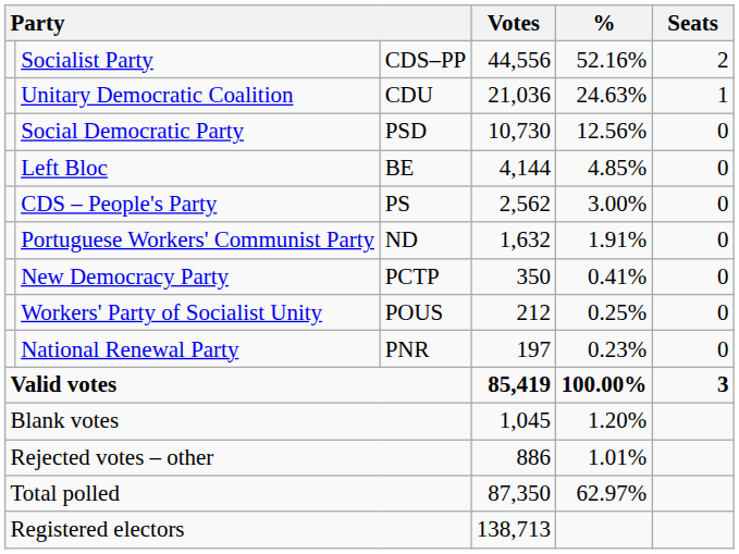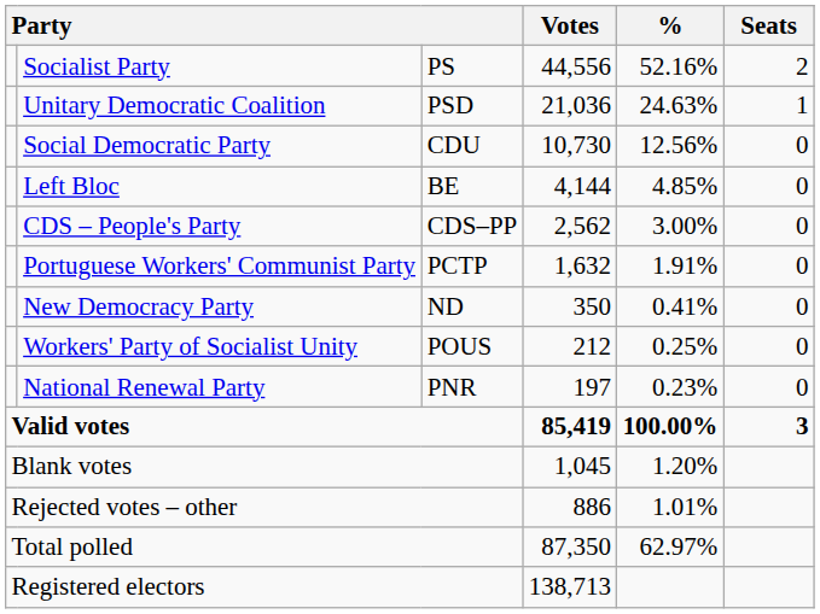Socialist Party | column 3: CDS–PP -> PS
Unitary Democratic Coalition | column 3: CDU -> PSD
Social Democratic Party | column 3: PSD -> CDU
CDS – People's Party | column 3: PS -> CDS–PP
Portuguese Workers' Communist Party | column 3: ND -> PCTP
New Democracy Party | column 3: PCTP -> ND
